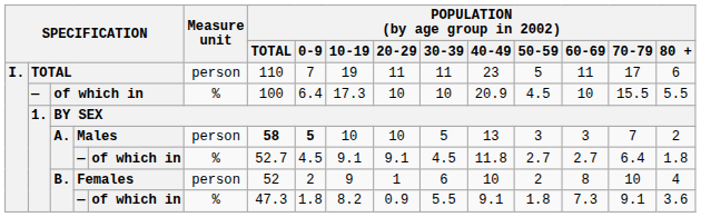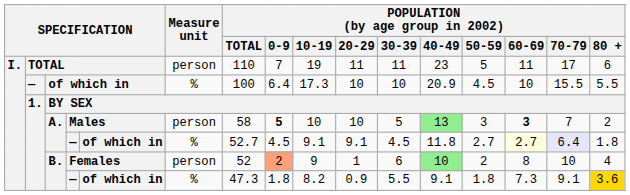Males | POPULATION (by age group in 2002) / TOTAL: bold -> normal
Males | POPULATION (by age group in 2002) / 40-49: no background -> lightgreen background
Males | POPULATION (by age group in 2002) / 60-69: normal -> bold
A. / — | POPULATION (by age group in 2002) / 60-69: no background -> lightyellow background
A. / — | POPULATION (by age group in 2002) / 70-79: no background -> lavender background
Females | POPULATION (by age group in 2002) / 0-9: no background -> lightsalmon background
Females | POPULATION (by age group in 2002) / 40-49: no background -> lightgreen background
B. / — | POPULATION (by age group in 2002) / 80 +: no background -> gold background
